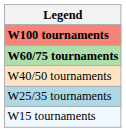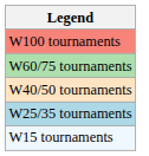row 2 | column 1: bold -> normal
row 3 | column 1: bold -> normal
